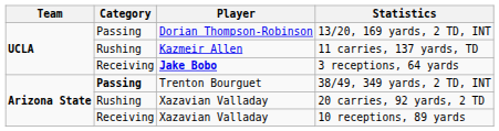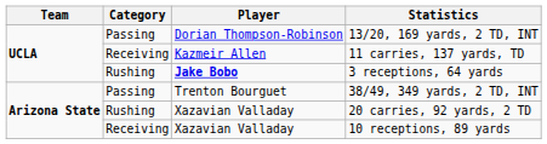11 carries, 137 yards, TD | Category: Rushing -> Receiving
3 receptions, 64 yards | Category: Receiving -> Rushing
38/49, 349 yards, 2 TD, INT | Category: bold -> normal
